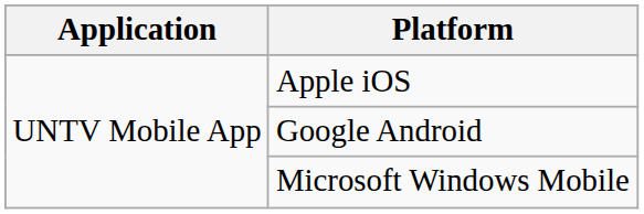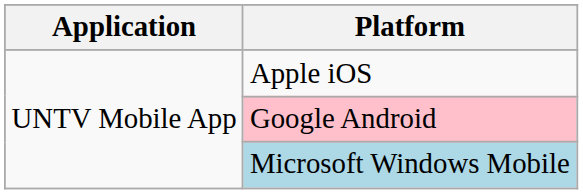Google Android | Platform: no background -> pink background
Microsoft Windows Mobile | Platform: no background -> lightblue background
